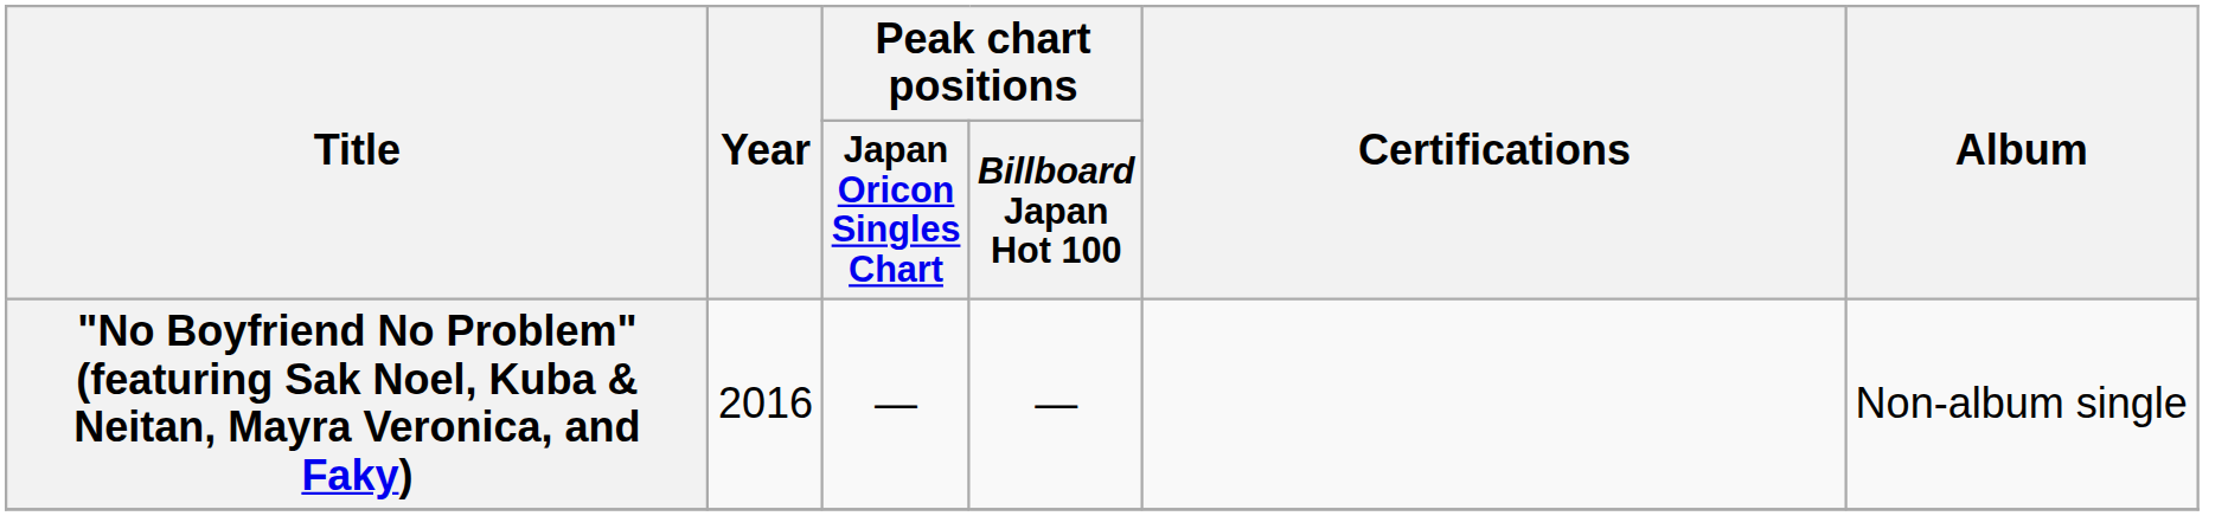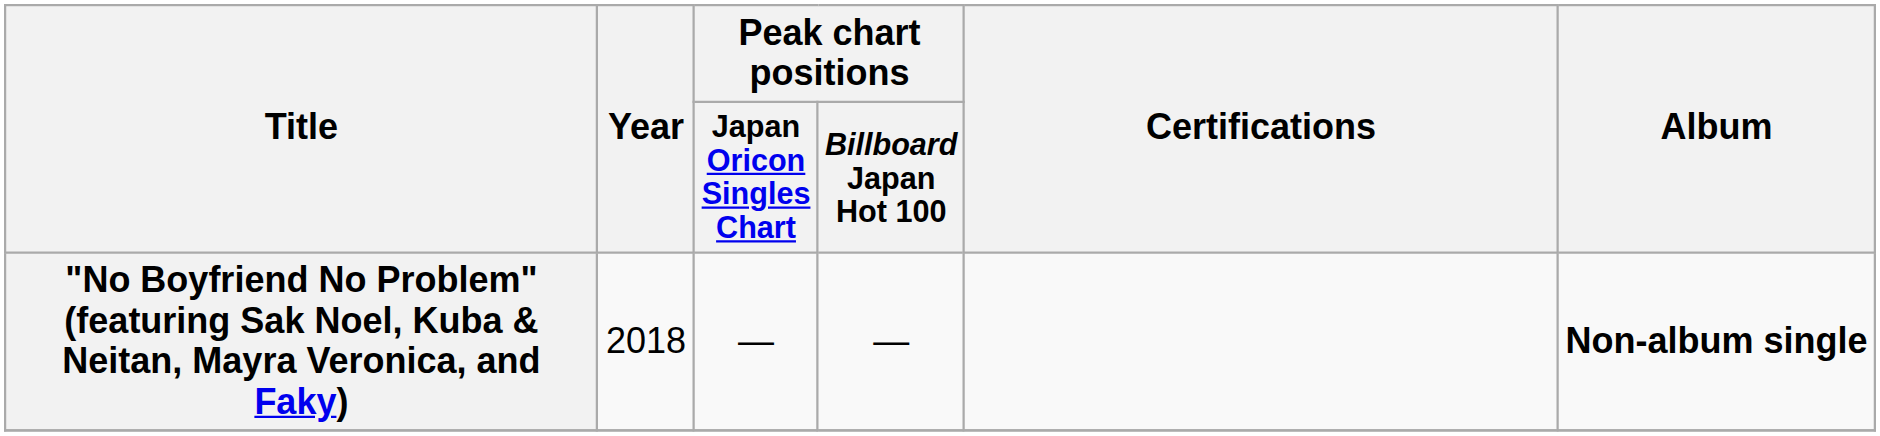row 3 | Year: 2016 -> 2018
row 3 | Album: normal -> bold
